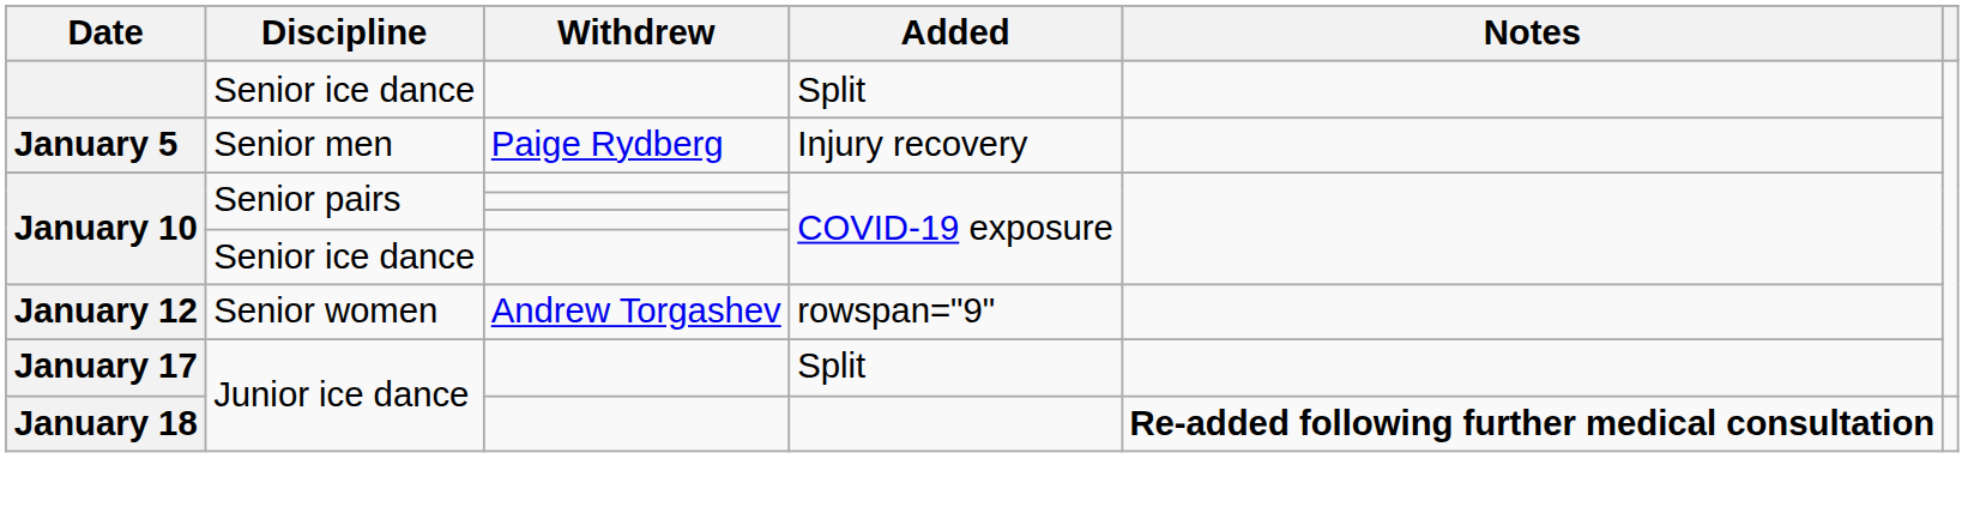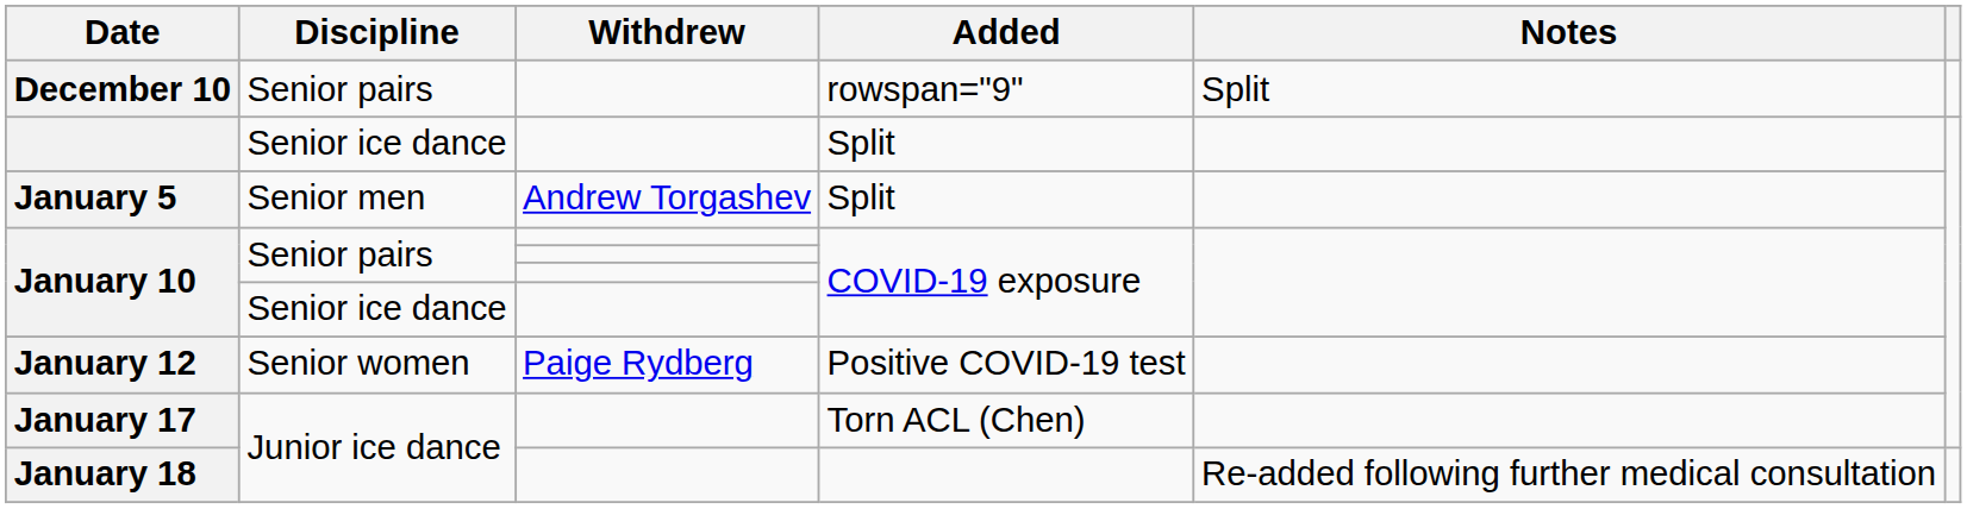+ row: December 10 | Senior pairs | rowspan="9" | Split
January 5 | Withdrew: Paige Rydberg -> Andrew Torgashev
January 5 | Added: Injury recovery -> Split
January 12 | Withdrew: Andrew Torgashev -> Paige Rydberg
January 12 | Added: rowspan="9" -> Positive COVID-19 test
January 17 | Added: Split -> Torn ACL (Chen)
January 18 | Notes: bold -> normal
